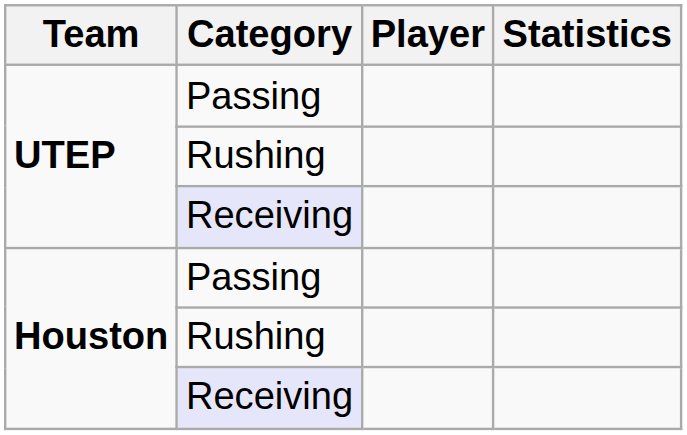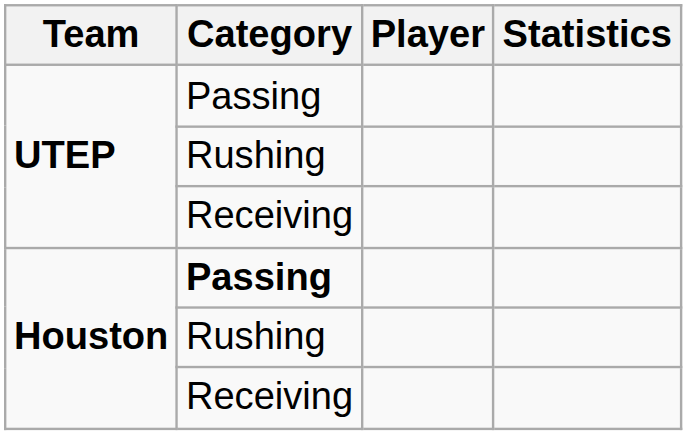UTEP / Receiving | Category: lavender background -> no background
Houston / Passing | Category: normal -> bold
Houston / Receiving | Category: lavender background -> no background
